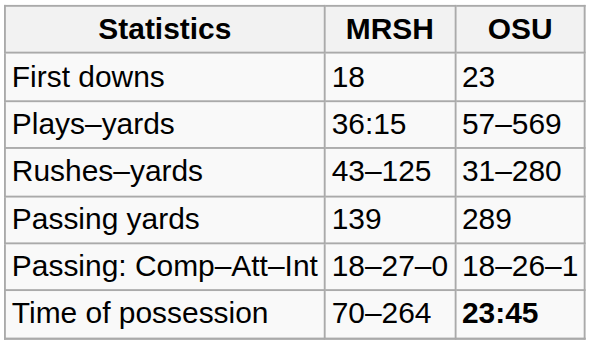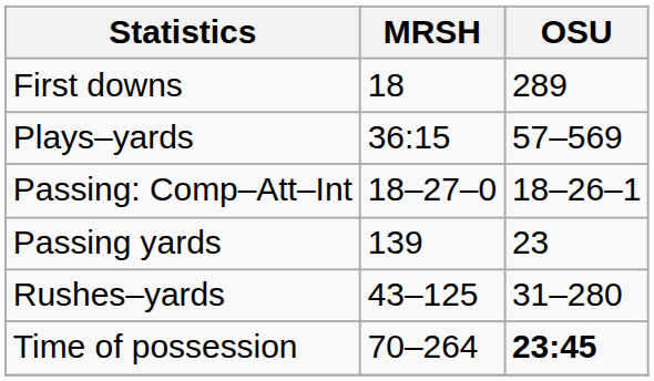First downs | OSU: 23 -> 289
rows swapped: Rushes–yards <-> Passing: Comp–Att–Int
Passing yards | OSU: 289 -> 23
